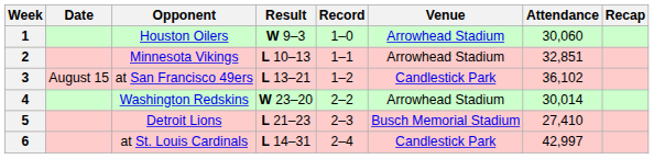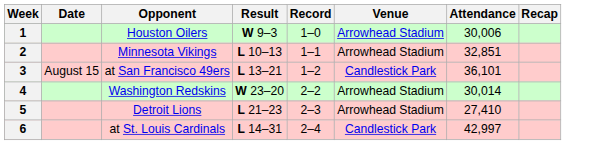1 | Attendance: 30,060 -> 30,006
3 | Attendance: 36,102 -> 36,101
5 | Venue: Busch Memorial Stadium -> Arrowhead Stadium
